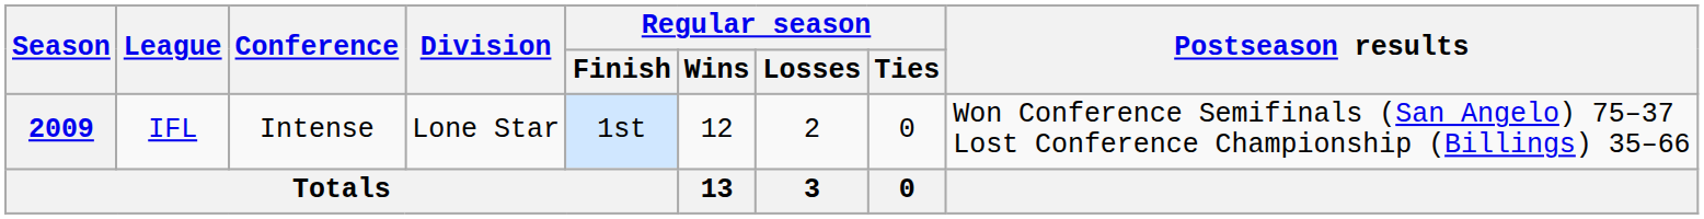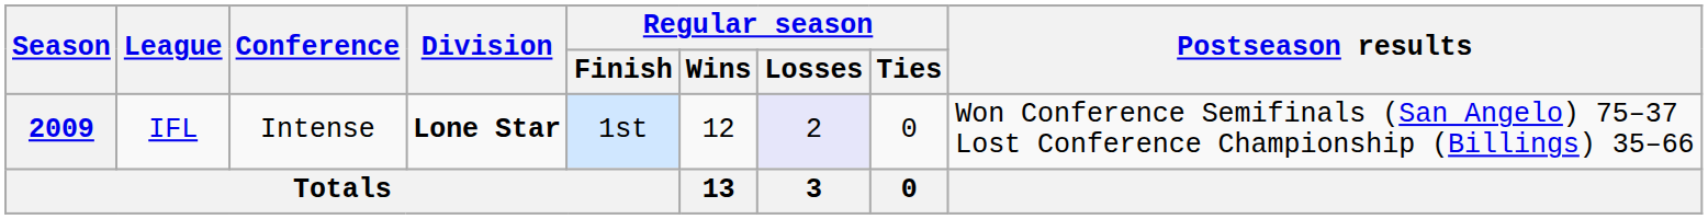2009 | Division: normal -> bold
2009 | Regular season / Losses: no background -> lavender background
